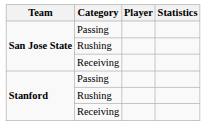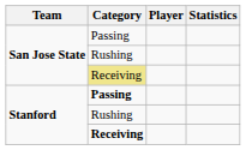San Jose State / Receiving | Category: no background -> khaki background
Stanford / Passing | Category: normal -> bold
Stanford / Receiving | Category: normal -> bold
